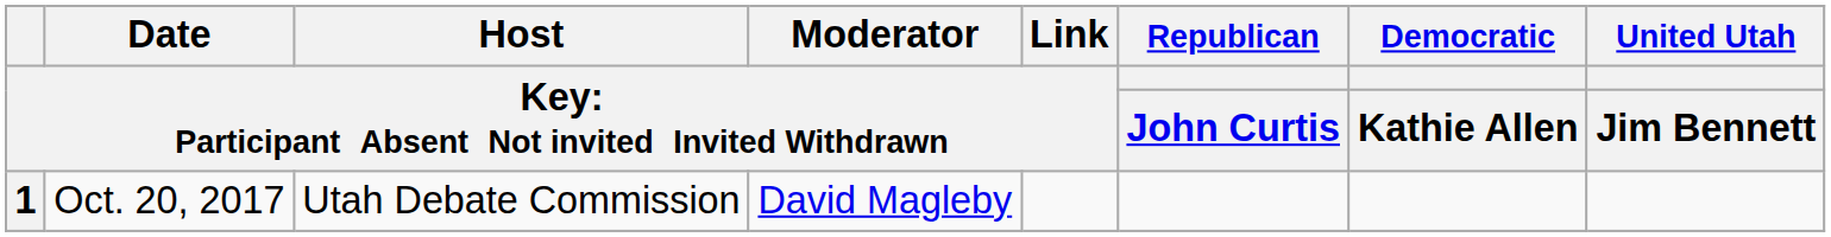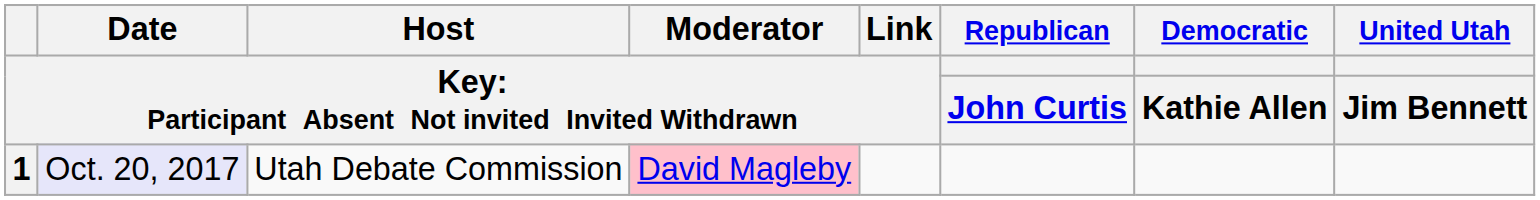1 | column 2: no background -> lavender background
1 | column 4: no background -> pink background
